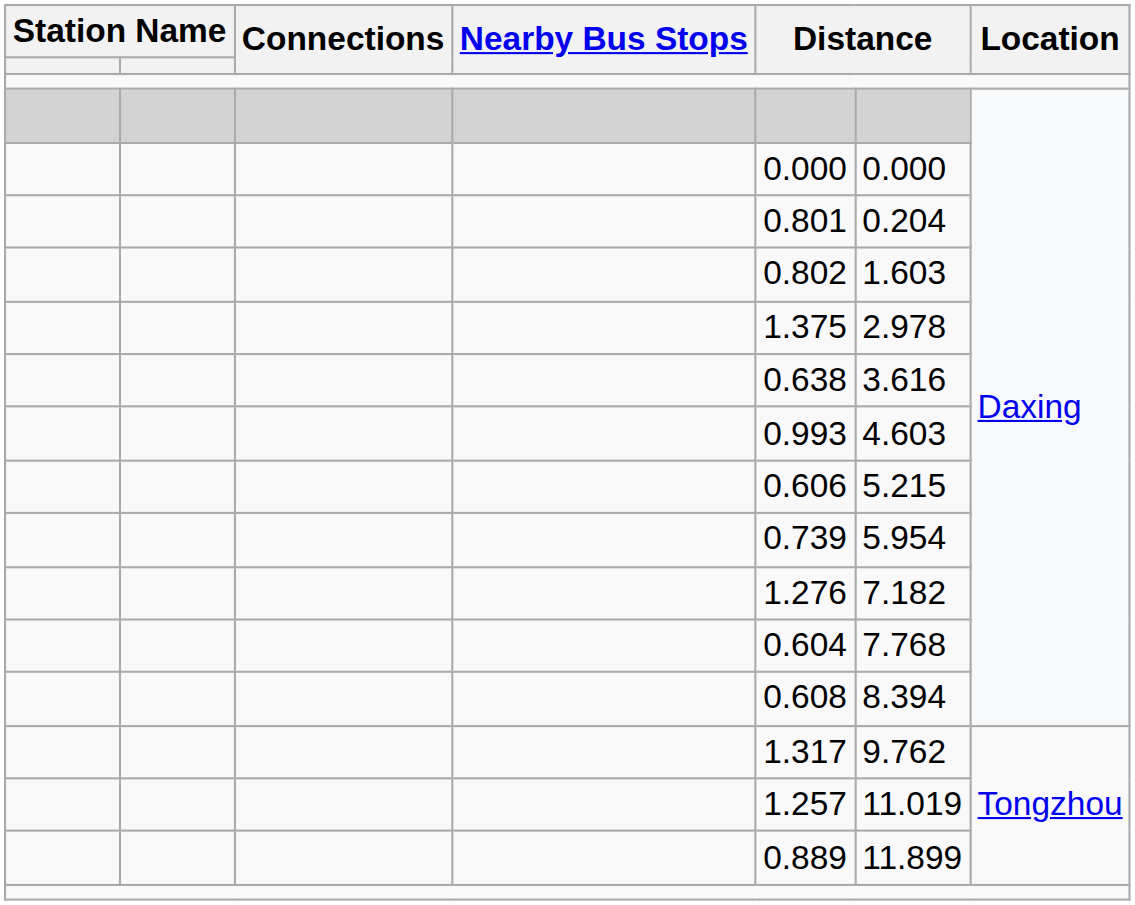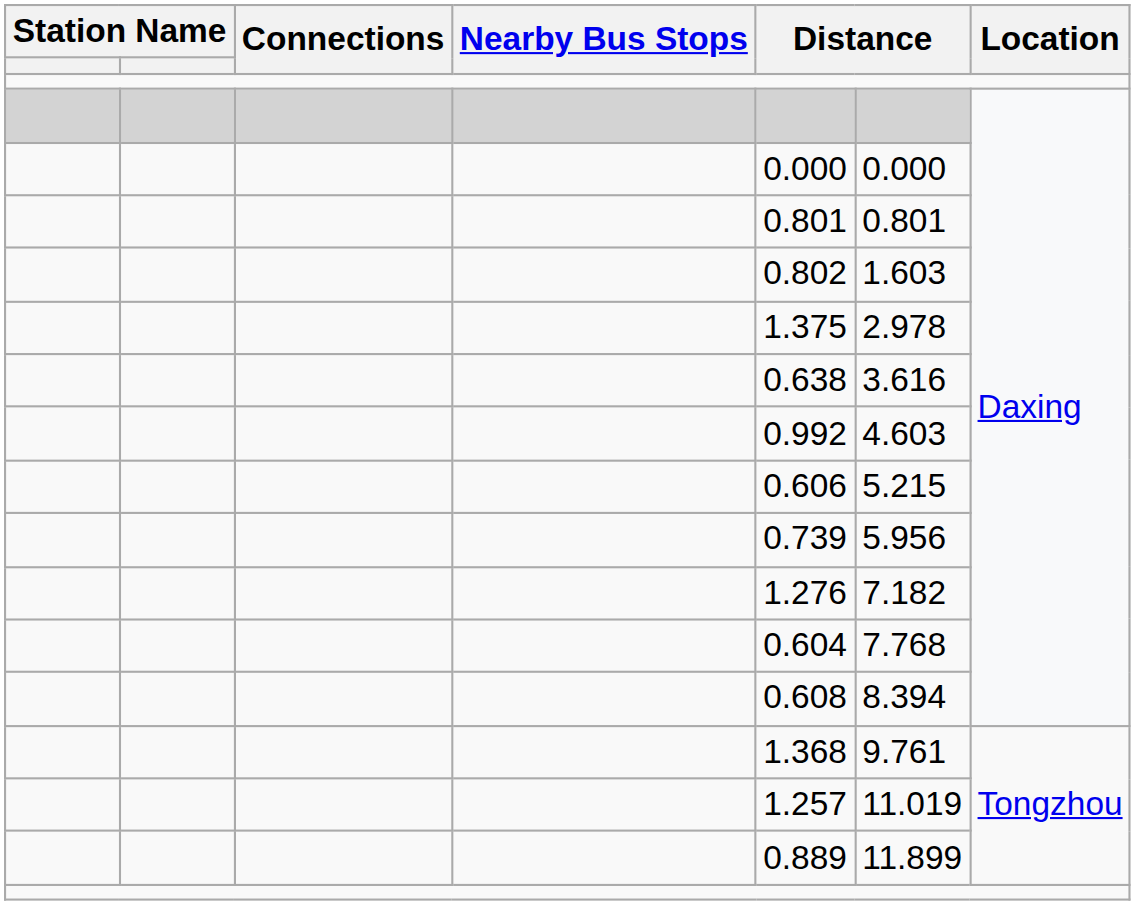row 6 | column 6: 0.204 -> 0.801
row 10 | column 5: 0.993 -> 0.992
row 12 | column 6: 5.954 -> 5.956
row 16 | column 5: 1.317 -> 1.368
row 16 | column 6: 9.762 -> 9.761
